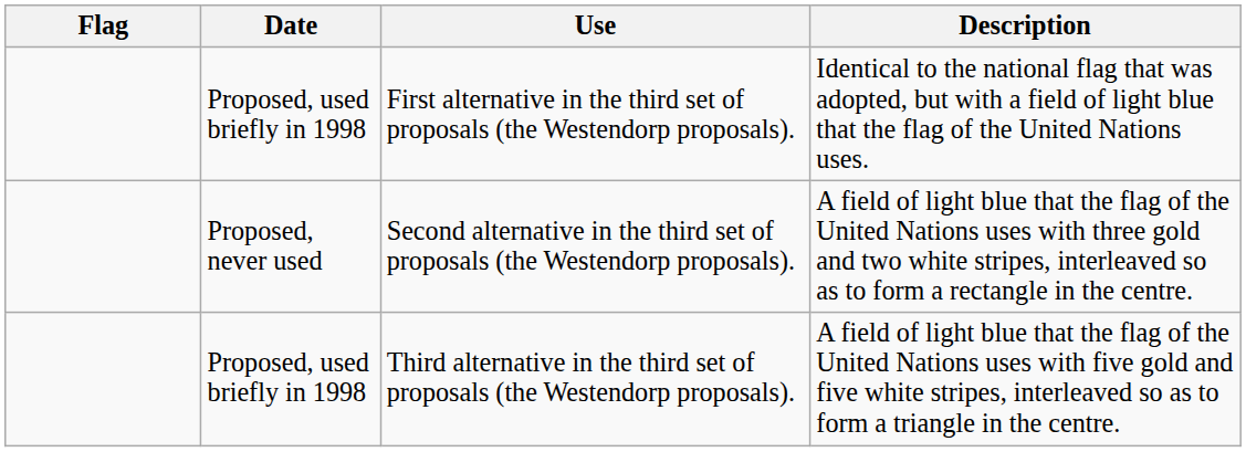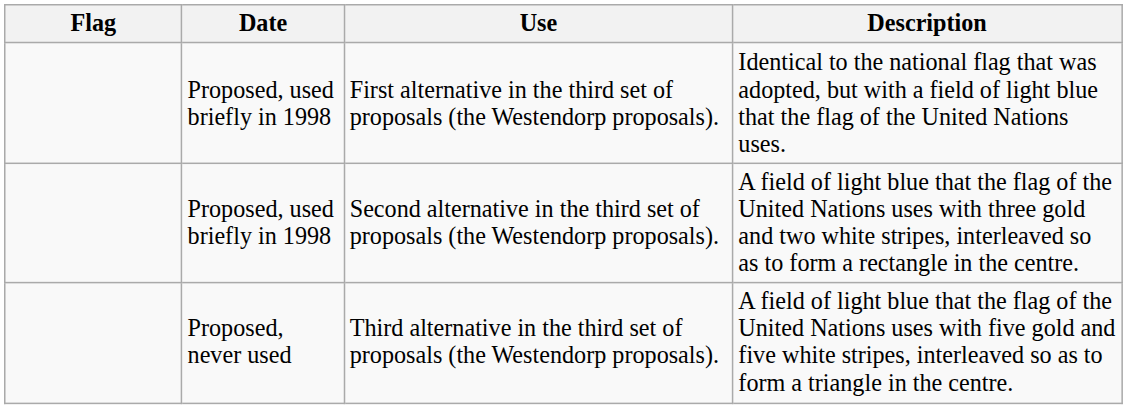row 3 | Date: Proposed, never used -> Proposed, used briefly in 1998
row 4 | Date: Proposed, used briefly in 1998 -> Proposed, never used
